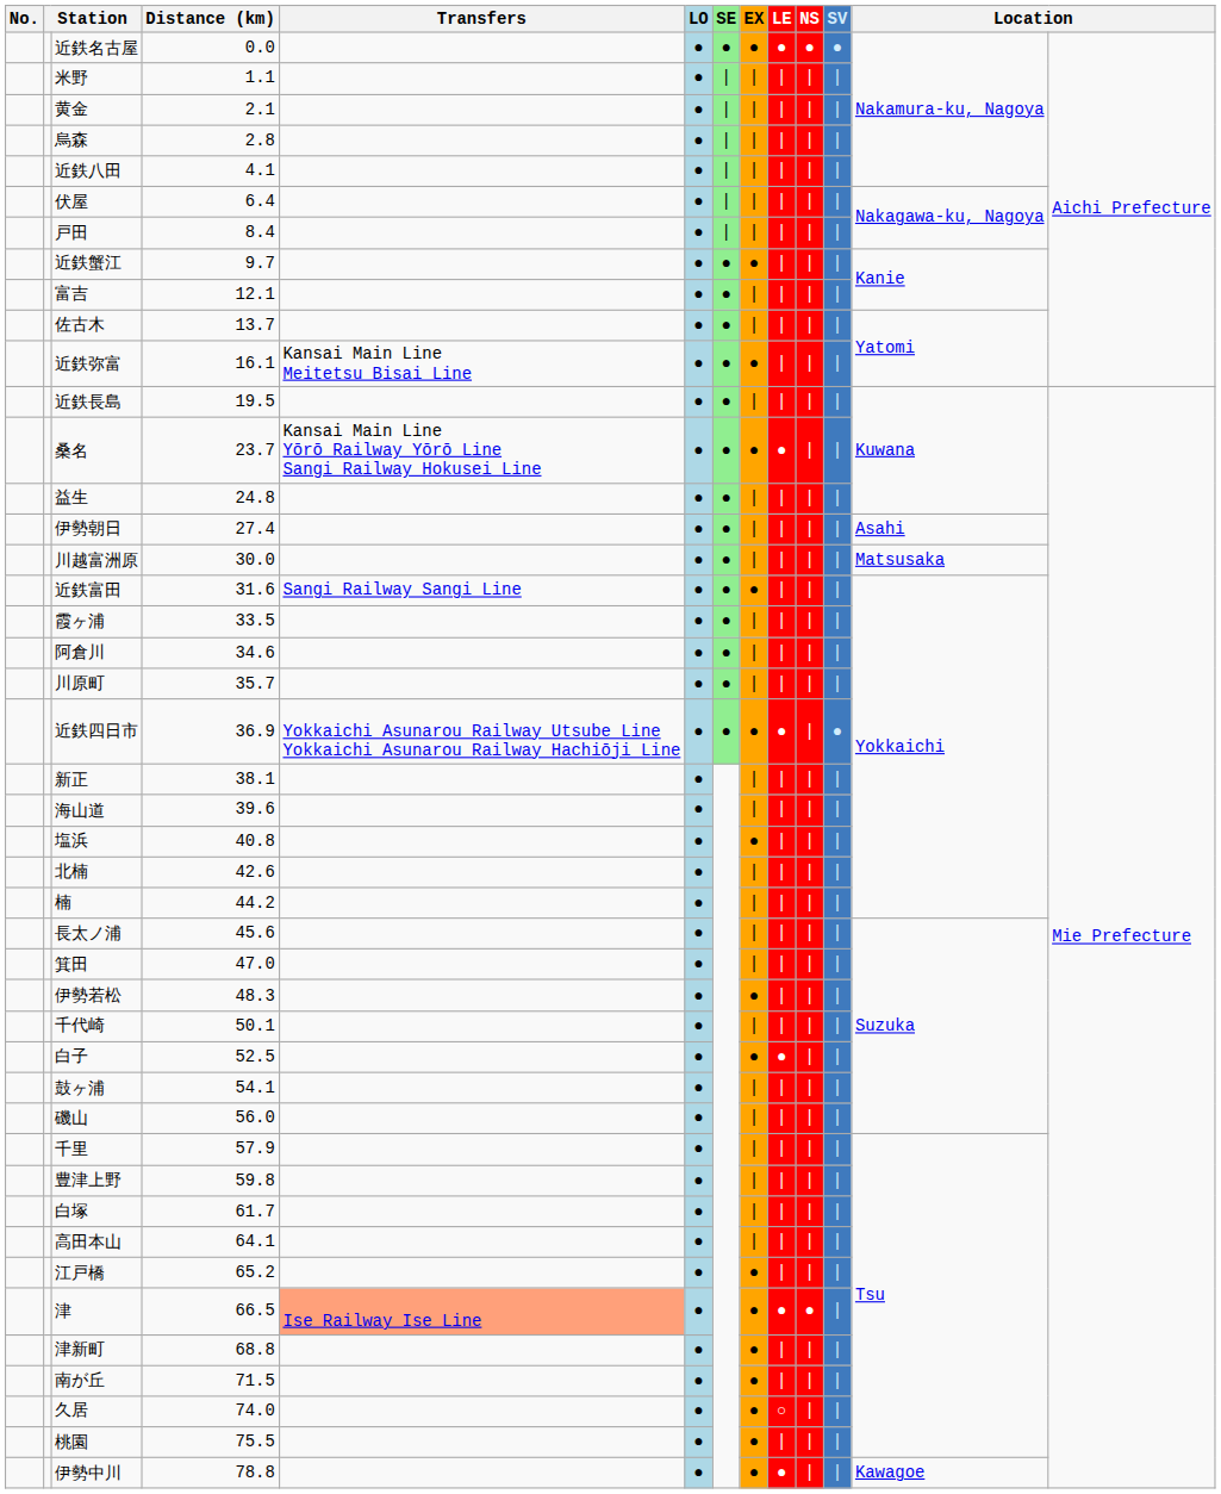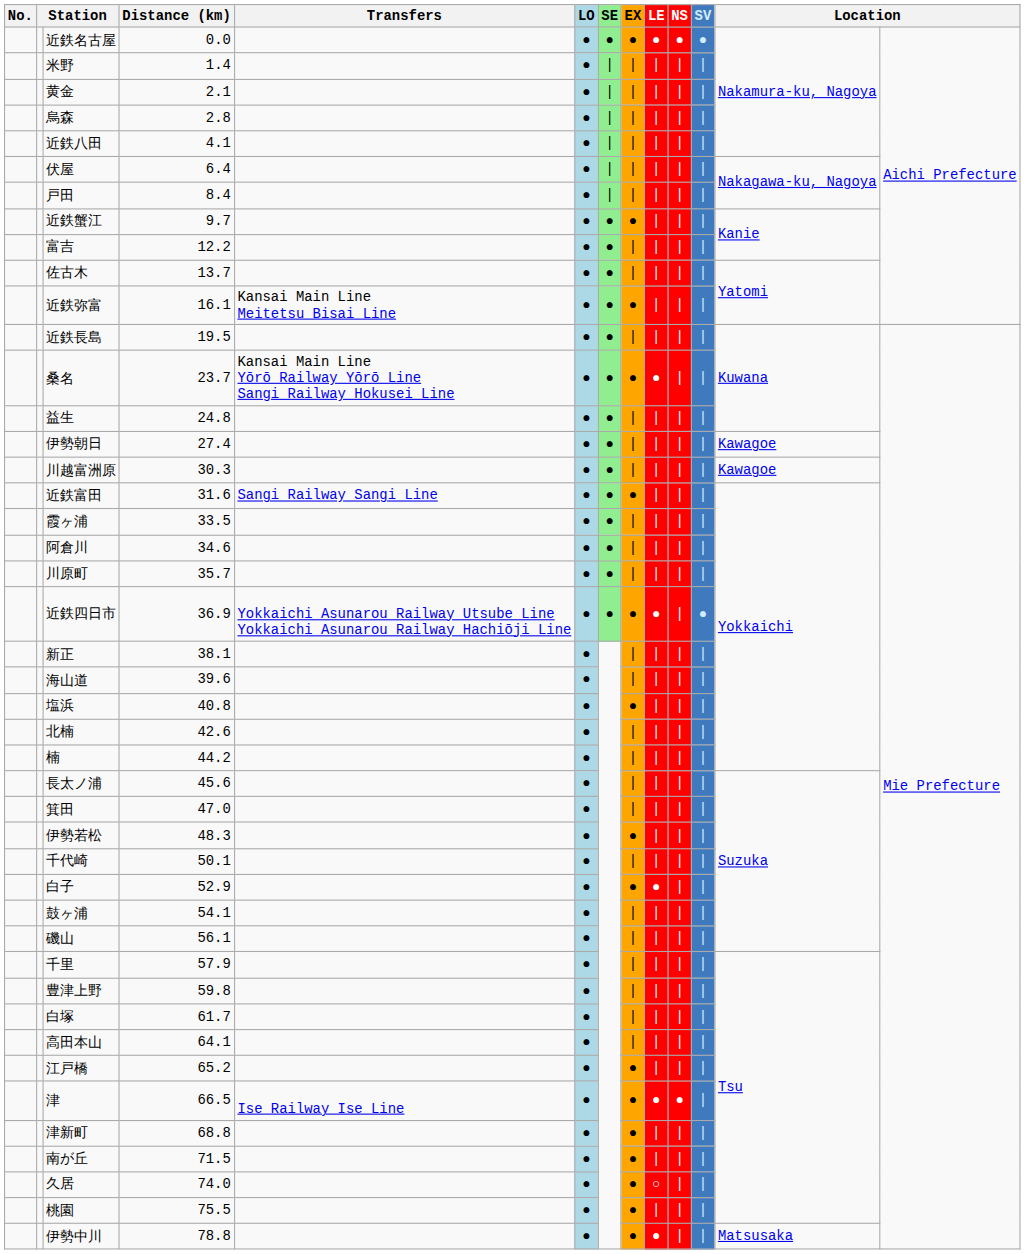米野 | Distance (km): 1.1 -> 1.4
富吉 | Distance (km): 12.1 -> 12.2
伊勢朝日 | column 12: Asahi -> Kawagoe
川越富洲原 | Distance (km): 30.0 -> 30.3
川越富洲原 | column 12: Matsusaka -> Kawagoe
白子 | Distance (km): 52.5 -> 52.9
磯山 | Distance (km): 56.0 -> 56.1
津 | Transfers: lightsalmon background -> no background
伊勢中川 | column 12: Kawagoe -> Matsusaka
